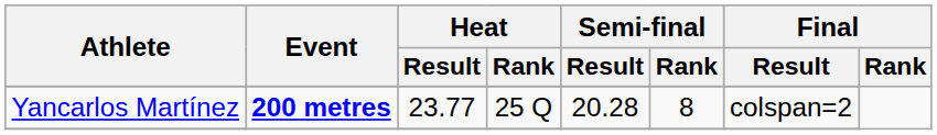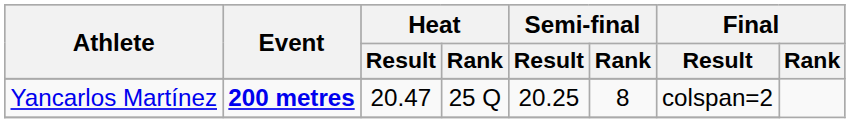Yancarlos Martínez | Heat / Result: 23.77 -> 20.47
Yancarlos Martínez | Semi-final / Result: 20.28 -> 20.25
